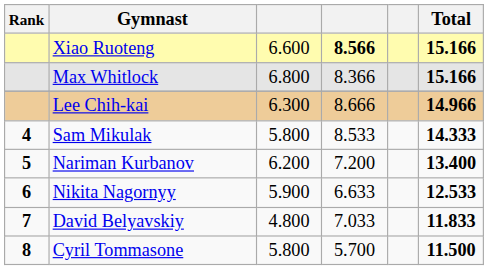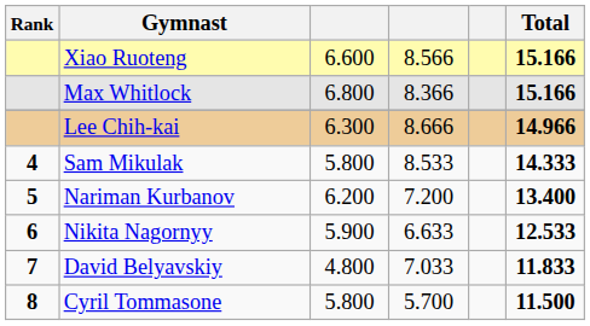Xiao Ruoteng | column 4: bold -> normal
